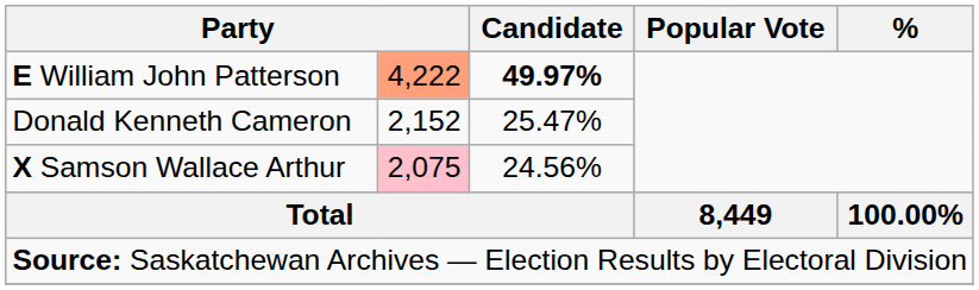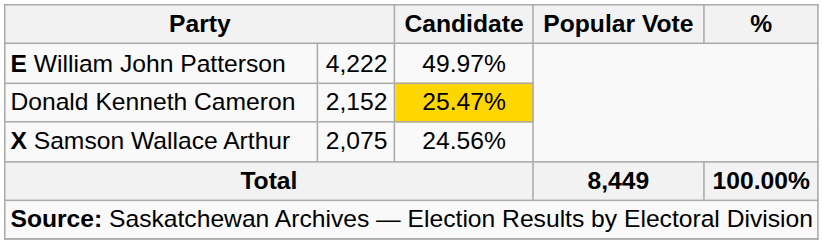E William John Patterson | column 2: lightsalmon background -> no background
E William John Patterson | Candidate: bold -> normal
Donald Kenneth Cameron | Candidate: no background -> gold background
X Samson Wallace Arthur | column 2: pink background -> no background
